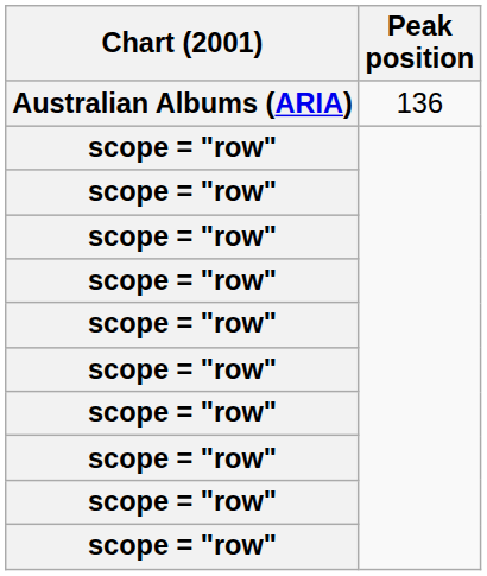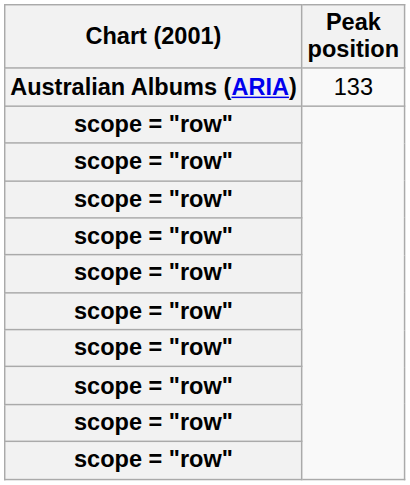Australian Albums (ARIA) | Peak position: 136 -> 133
